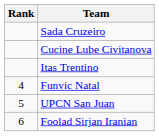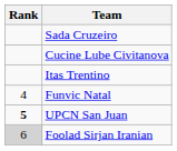UPCN San Juan | Rank: normal -> bold
Foolad Sirjan Iranian | Rank: no background -> lightgrey background
